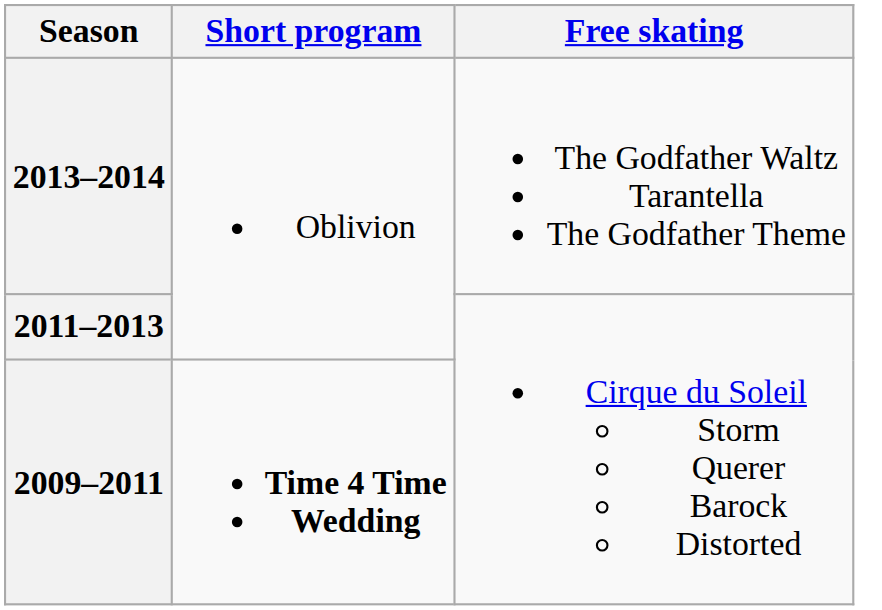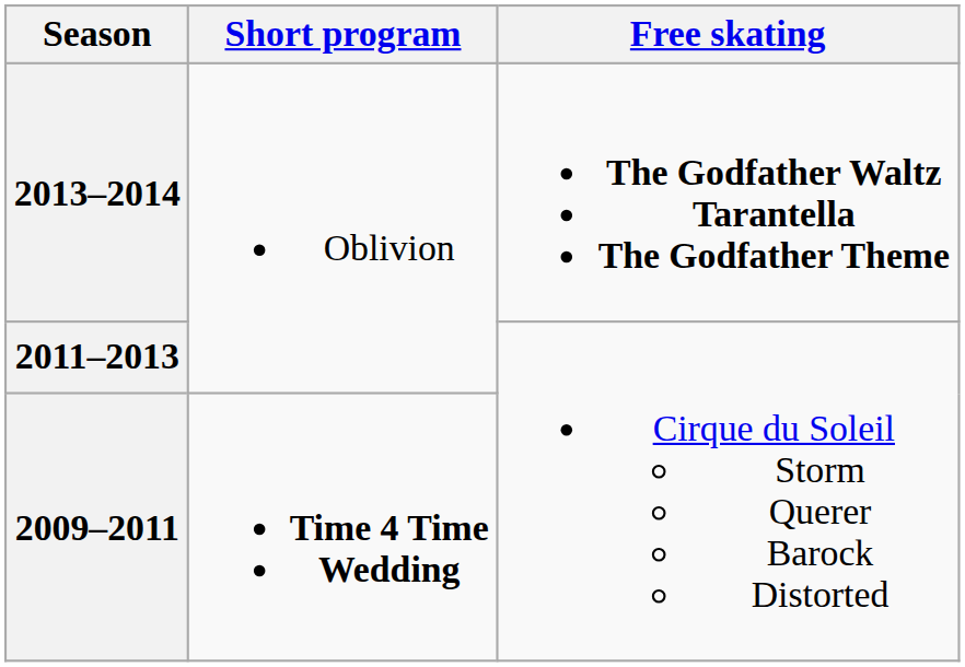2013–2014 | Free skating: normal -> bold
